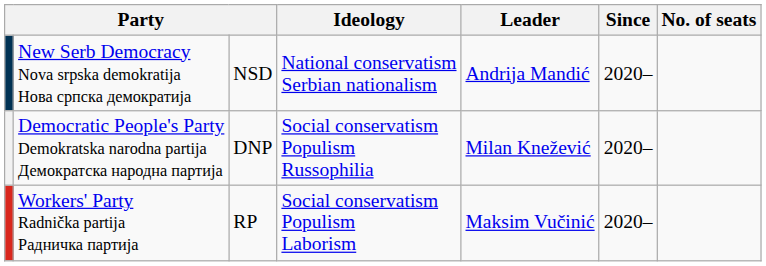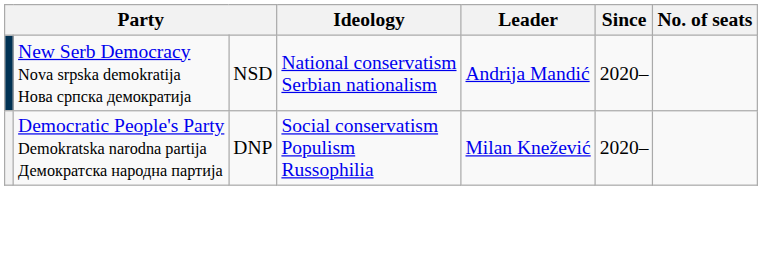- row: Workers' Party Radnička partija Радничка партија | RP | Social conservatism Populism Laborism | Maksim Vučinić | 2020–
